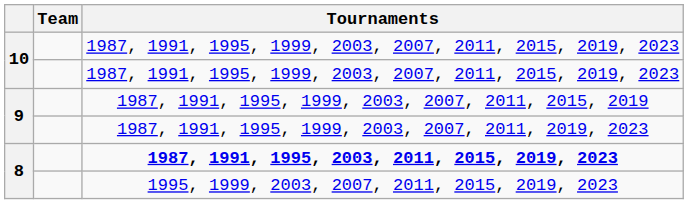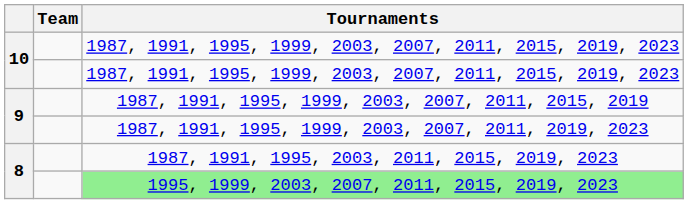1987, 1991, 1995, 2003, 2011, 2015, 2019, 2023 | Tournaments: bold -> normal
1995, 1999, 2003, 2007, 2011, 2015, 2019, 2023 | Tournaments: no background -> lightgreen background
